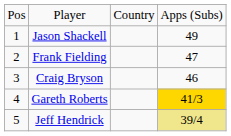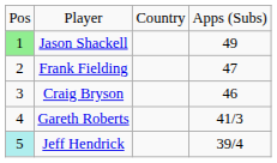Jason Shackell | column 1: no background -> lightgreen background
Gareth Roberts | column 4: gold background -> no background
Jeff Hendrick | column 1: no background -> paleturquoise background
Jeff Hendrick | column 4: khaki background -> no background
